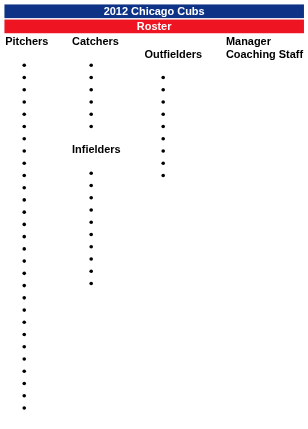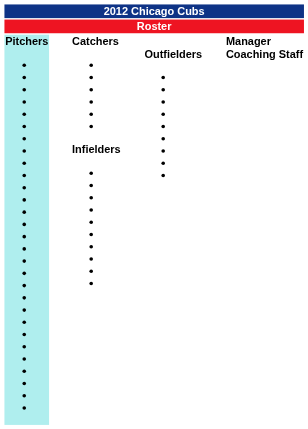Pitchers | column 1: no background -> paleturquoise background
